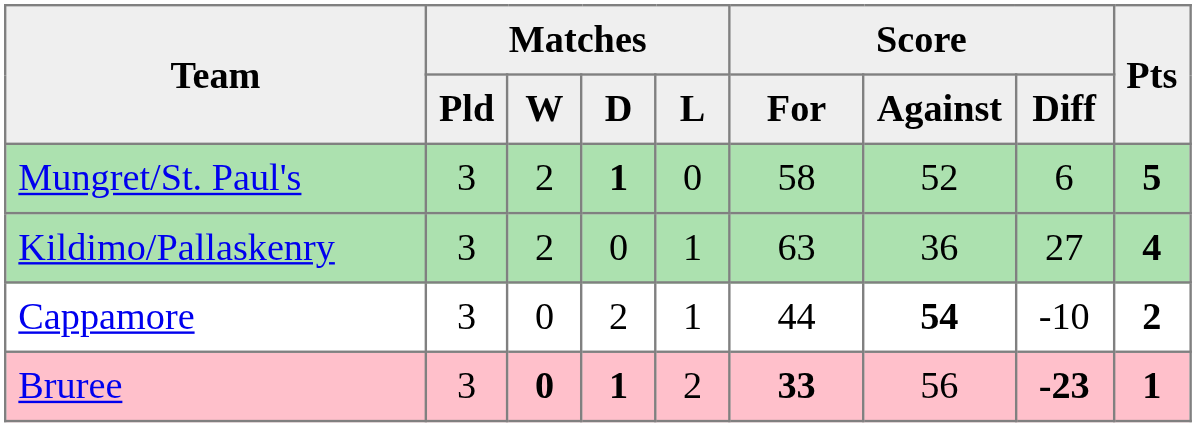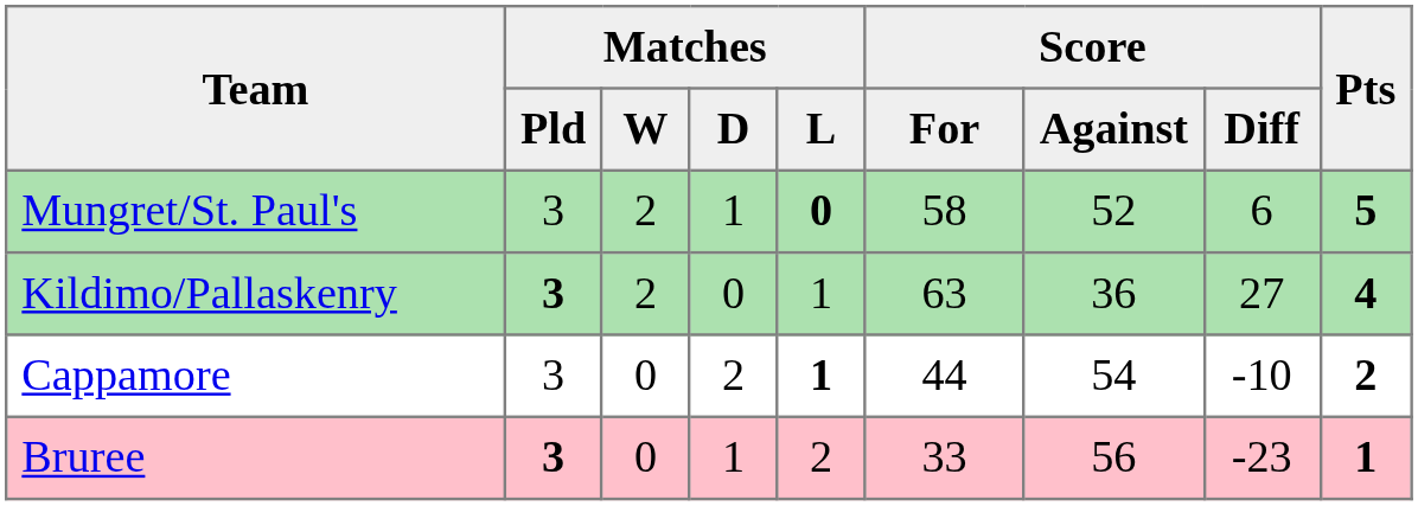Mungret/St. Paul's | Matches / D: bold -> normal
Mungret/St. Paul's | Matches / L: normal -> bold
Kildimo/Pallaskenry | Matches / Pld: normal -> bold
Cappamore | Matches / L: normal -> bold
Cappamore | Score / Against: bold -> normal
Bruree | Matches / Pld: normal -> bold
Bruree | Matches / W: bold -> normal
Bruree | Matches / D: bold -> normal
Bruree | Score / For: bold -> normal
Bruree | Score / Diff: bold -> normal
